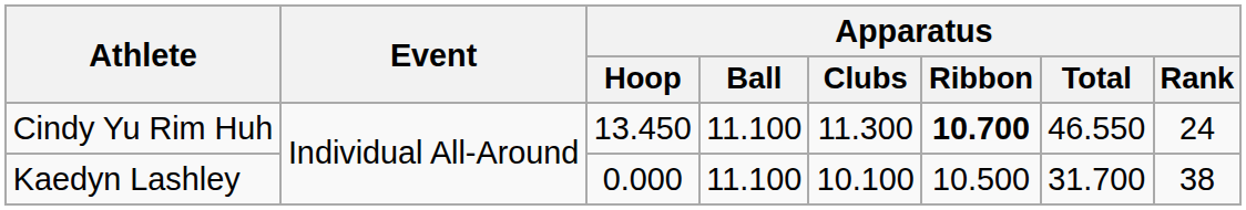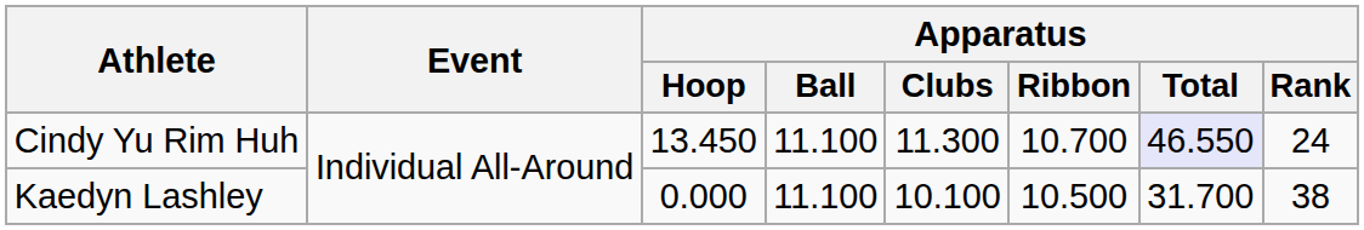row 3 | Apparatus / Ribbon: bold -> normal
row 3 | Apparatus / Total: no background -> lavender background
